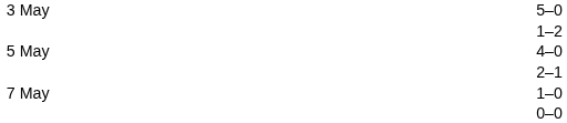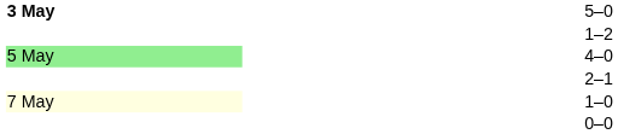5–0 | column 1: normal -> bold
4–0 | column 1: no background -> lightgreen background
1–0 | column 1: no background -> lightyellow background
